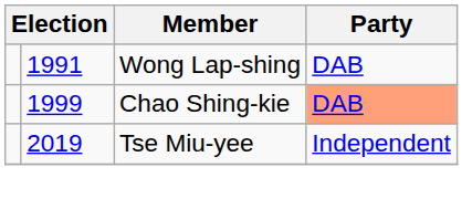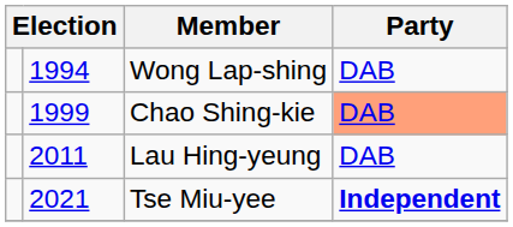Wong Lap-shing | column 2: 1991 -> 1994
+ row: 2011 | Lau Hing-yeung | DAB
Tse Miu-yee | column 2: 2019 -> 2021
Tse Miu-yee | Party: normal -> bold
